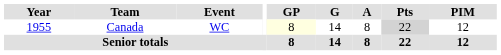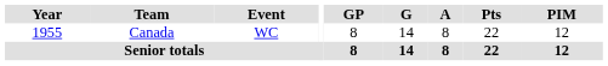Canada | GP: lightyellow background -> no background
Canada | Pts: lightgrey background -> no background
